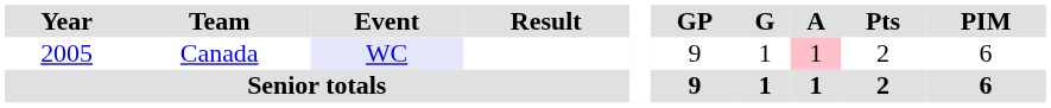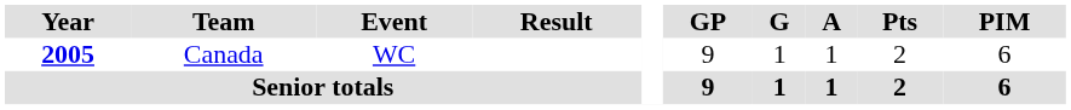Canada | Year: normal -> bold
Canada | Event: lavender background -> no background
Canada | A: pink background -> no background
